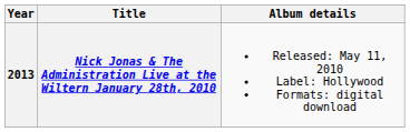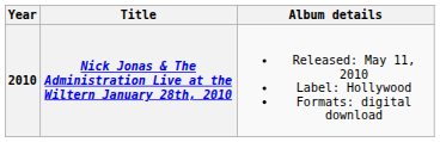row 2 | Year: 2013 -> 2010
